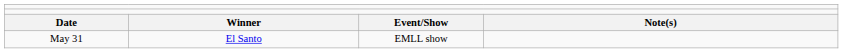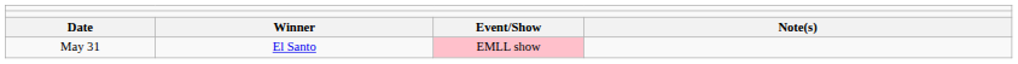May 31 | column 3: no background -> pink background
